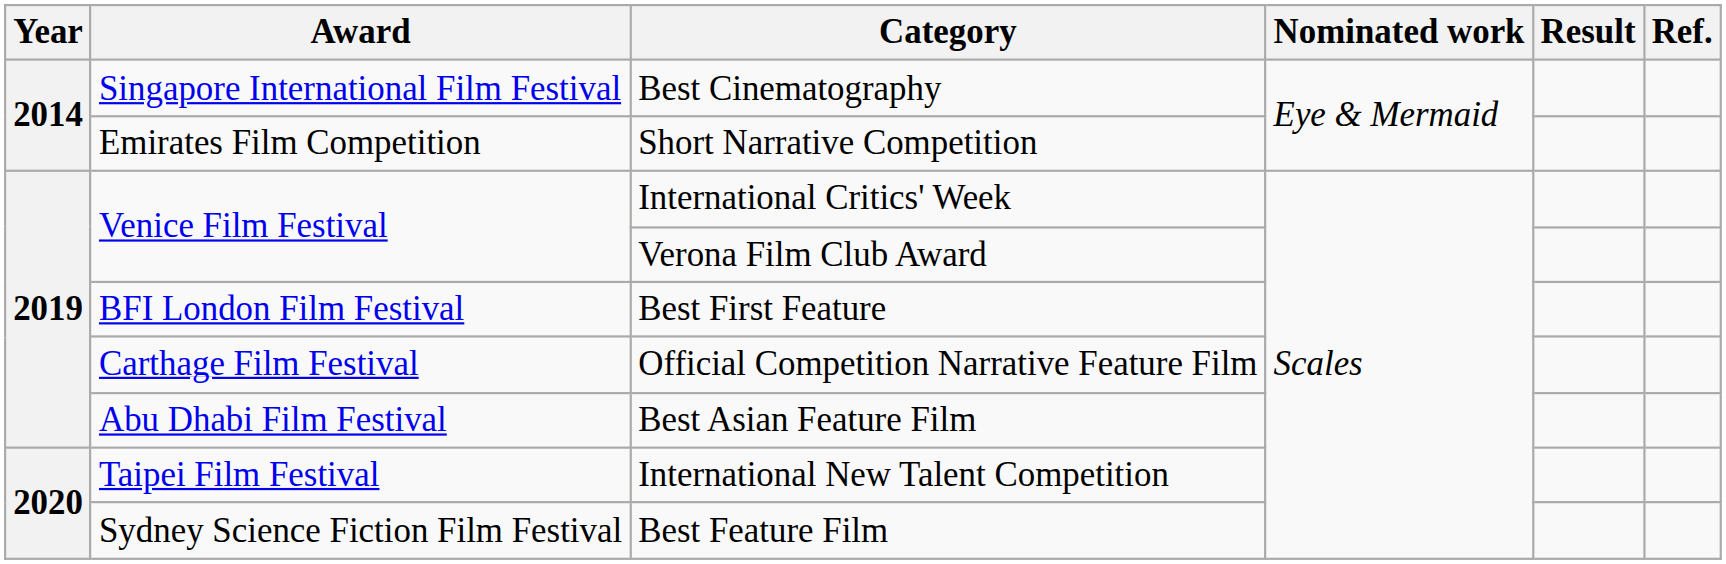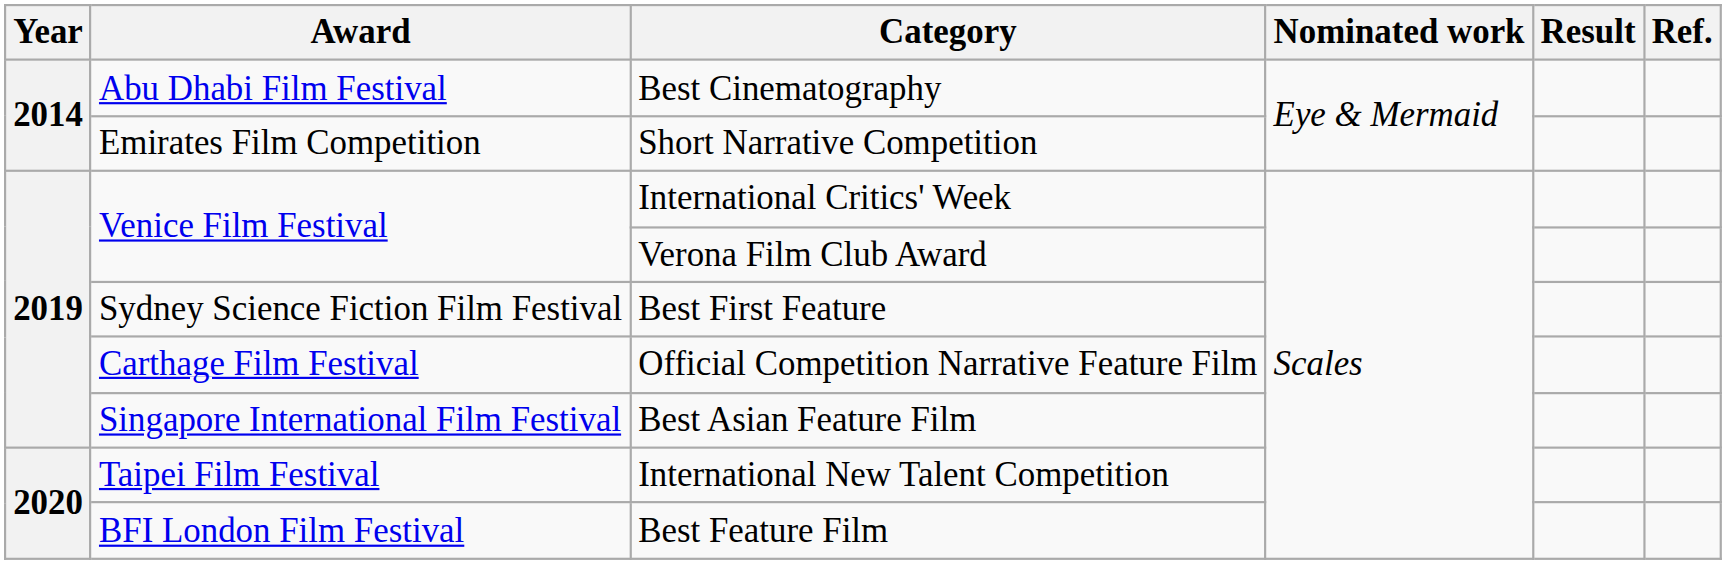Best Cinematography | Award: Singapore International Film Festival -> Abu Dhabi Film Festival
Best First Feature | Award: BFI London Film Festival -> Sydney Science Fiction Film Festival
Best Asian Feature Film | Award: Abu Dhabi Film Festival -> Singapore International Film Festival
Best Feature Film | Award: Sydney Science Fiction Film Festival -> BFI London Film Festival
